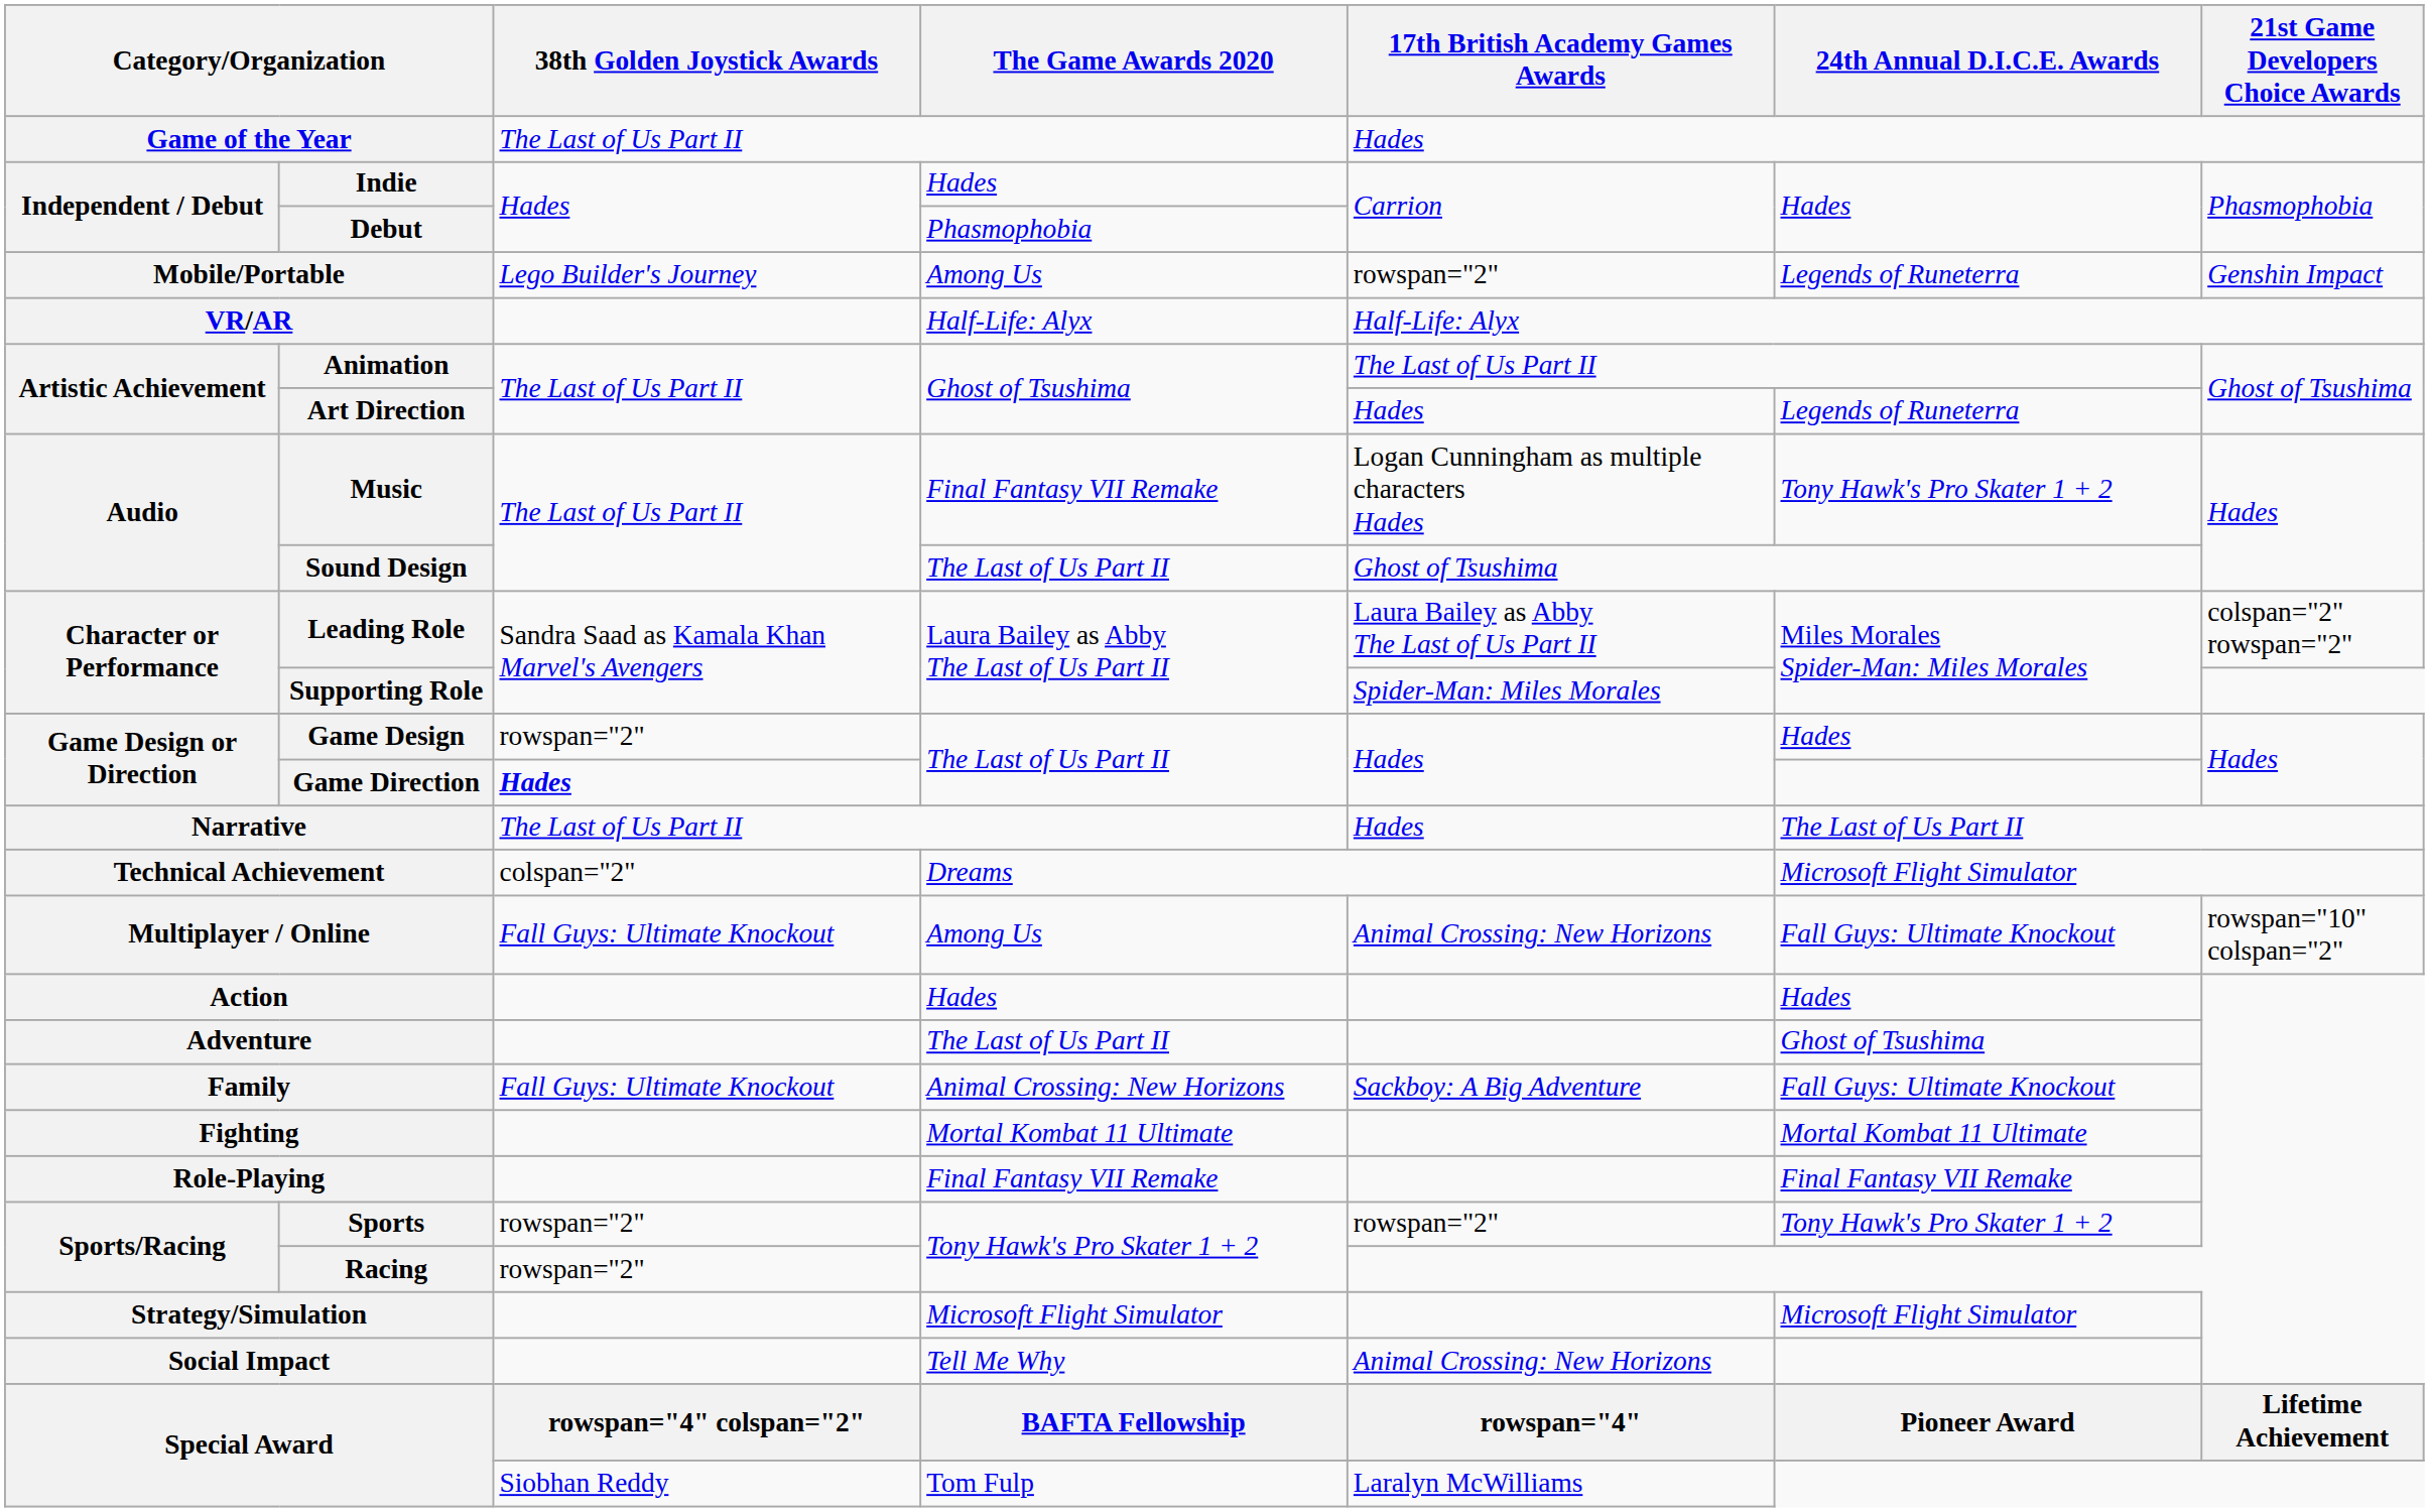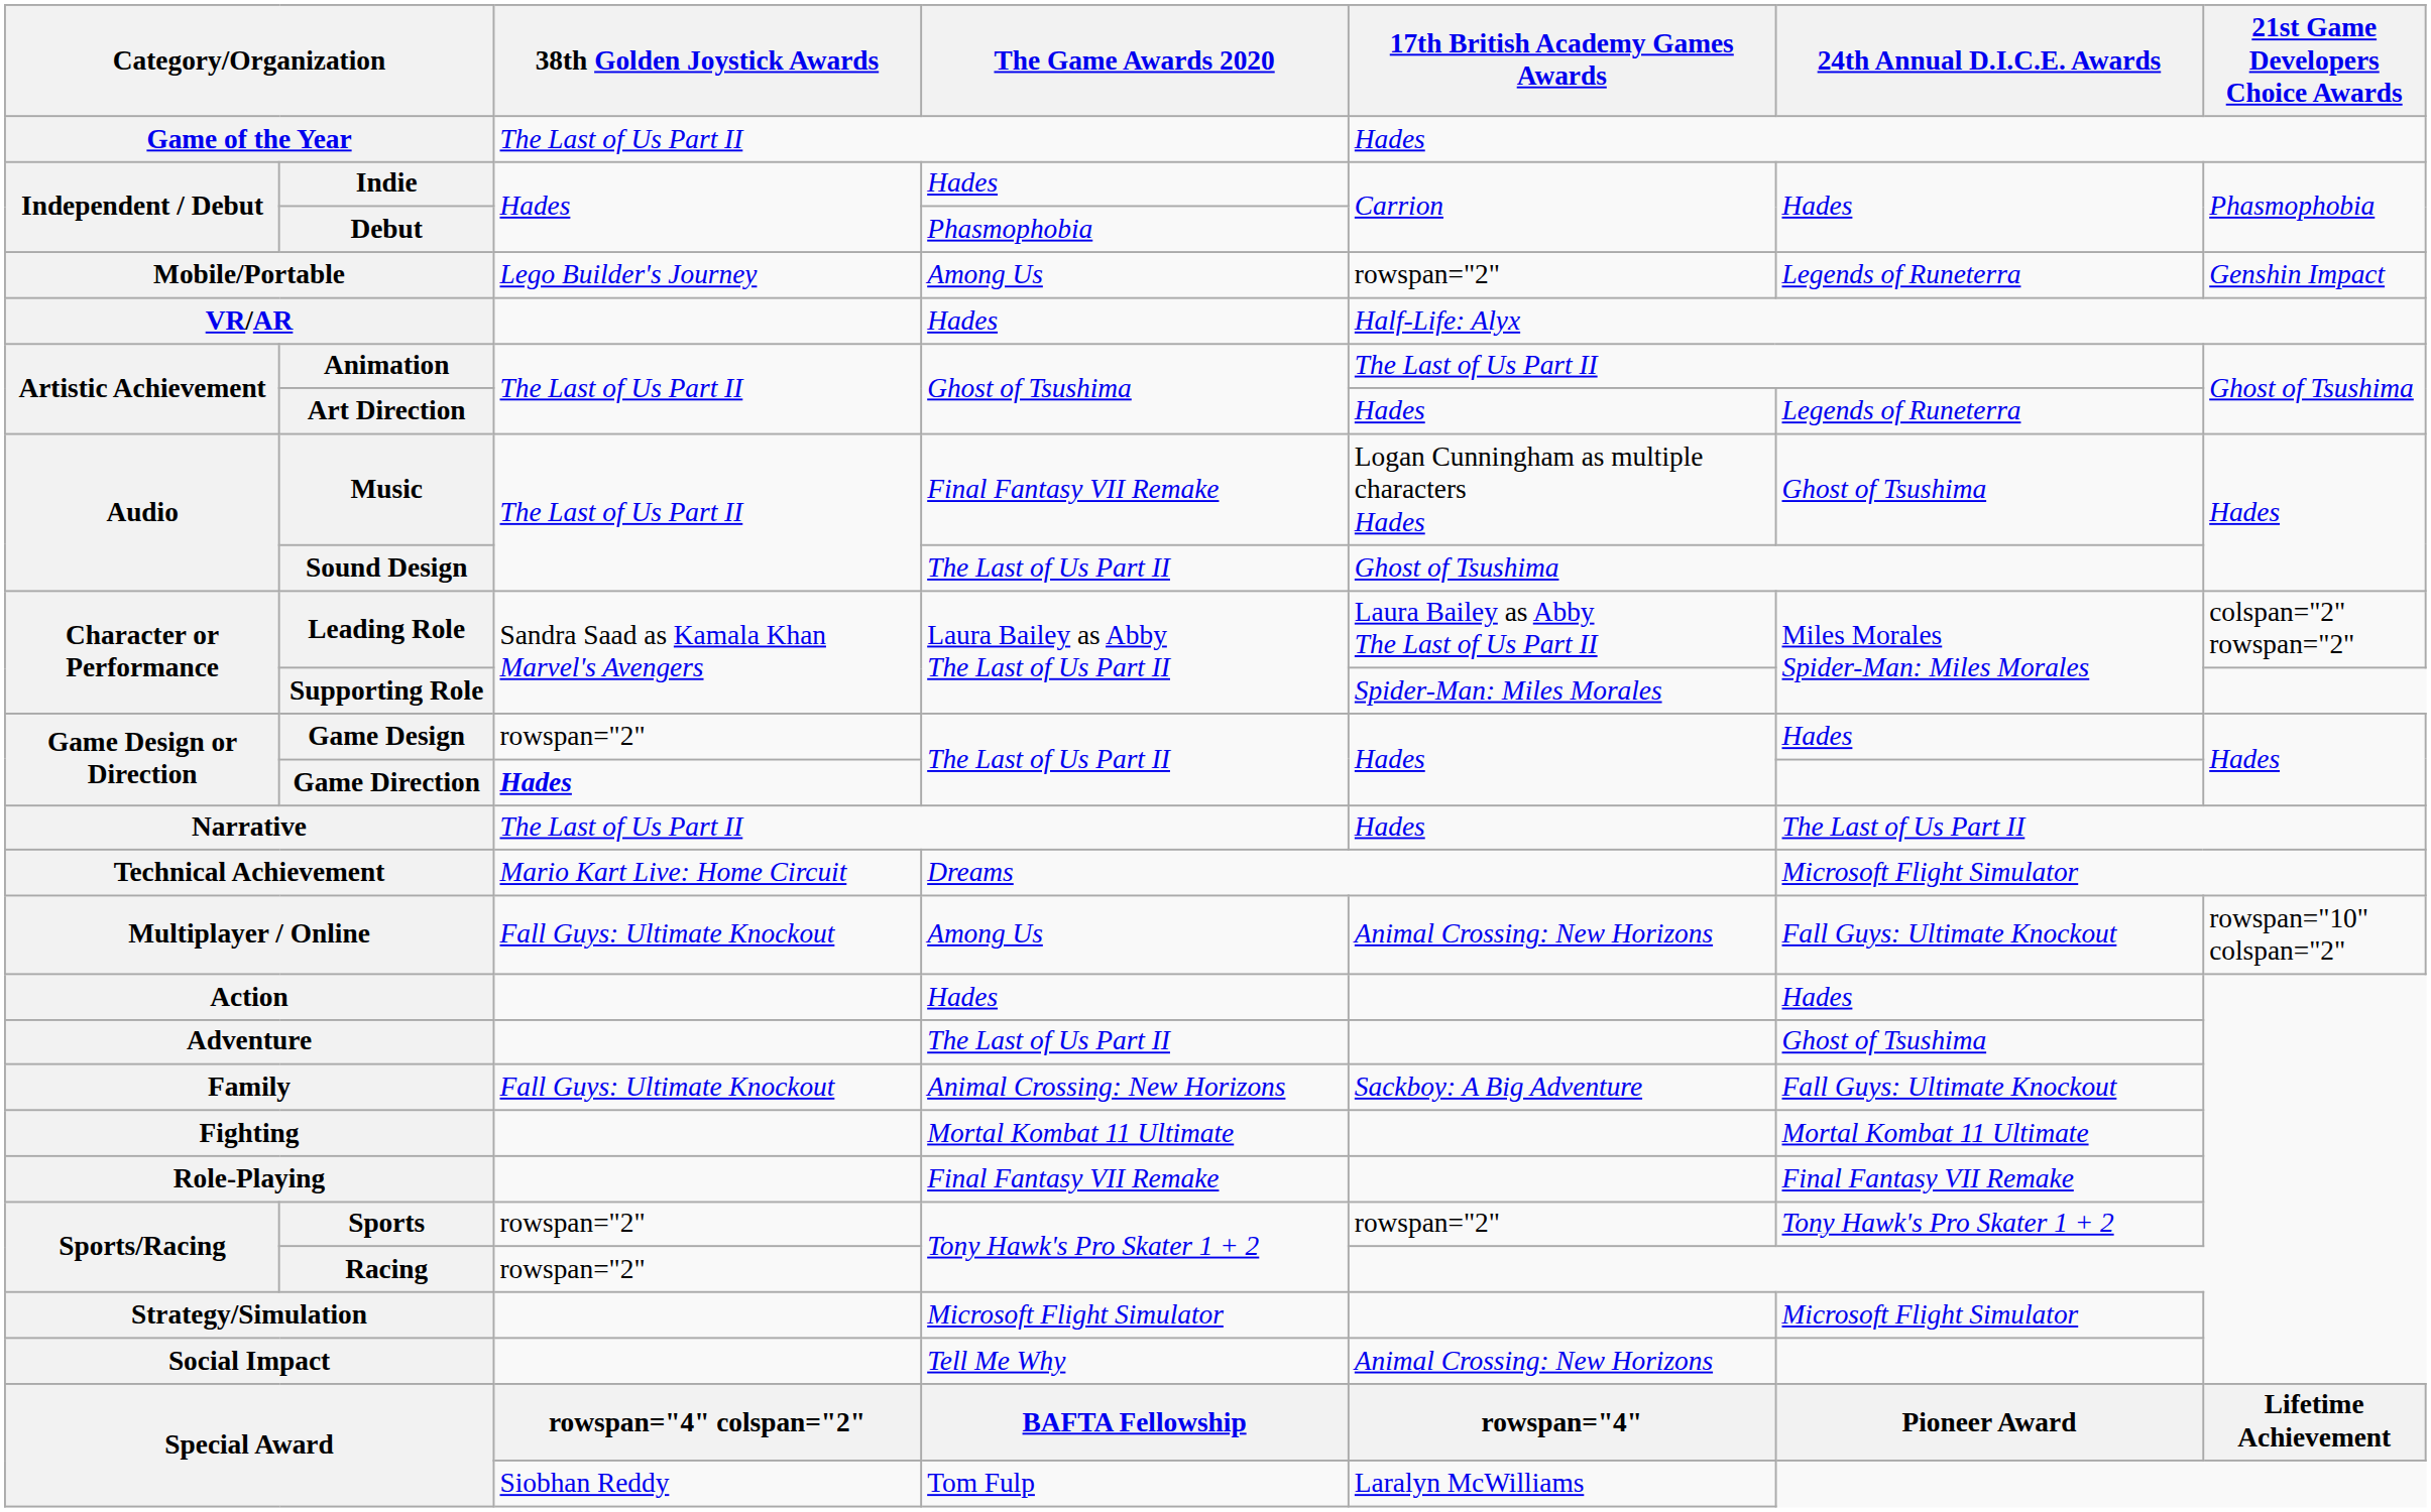VR/AR | The Game Awards 2020: Half-Life: Alyx -> Hades
Music | 24th Annual D.I.C.E. Awards: Tony Hawk's Pro Skater 1 + 2 -> Ghost of Tsushima
Technical Achievement | 38th Golden Joystick Awards: colspan="2" -> Mario Kart Live: Home Circuit
